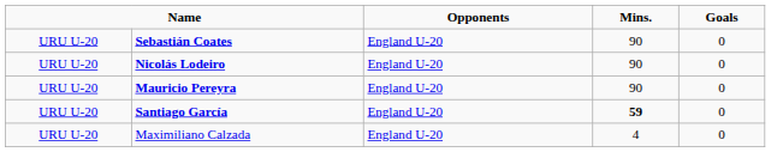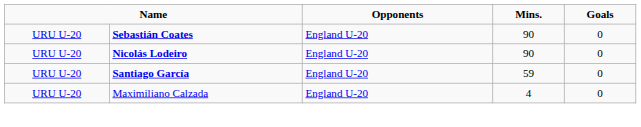- row: URU U-20 | Mauricio Pereyra | England U-20 | 90 | 0
Santiago García | Mins.: bold -> normal
